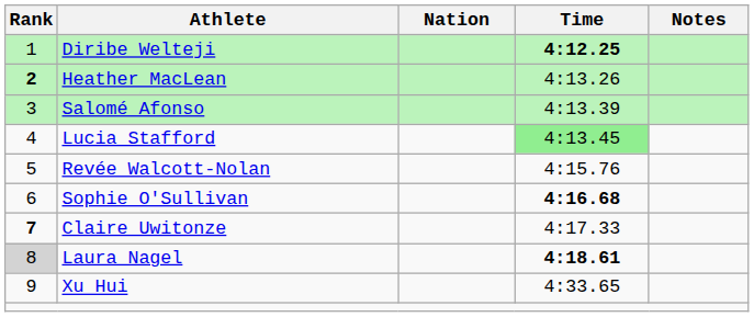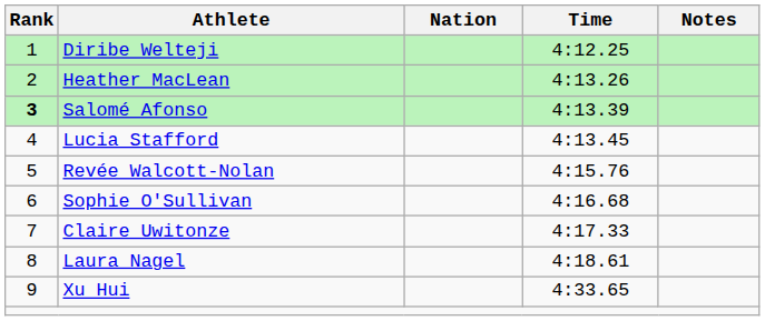Diribe Welteji | Time: bold -> normal
Heather MacLean | Rank: bold -> normal
Salomé Afonso | Rank: normal -> bold
Lucia Stafford | Time: lightgreen background -> no background
Sophie O'Sullivan | Time: bold -> normal
Claire Uwitonze | Rank: bold -> normal
Laura Nagel | Rank: lightgrey background -> no background
Laura Nagel | Time: bold -> normal
